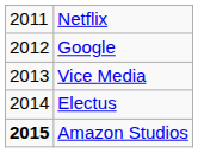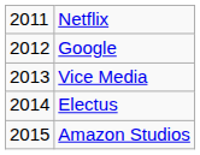Amazon Studios | column 1: bold -> normal
